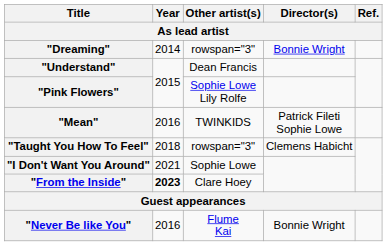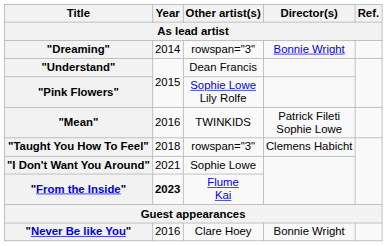"From the Inside" | Other artist(s): Clare Hoey -> Flume Kai
"Never Be like You" | Other artist(s): Flume Kai -> Clare Hoey
